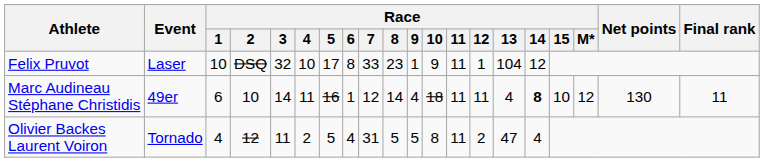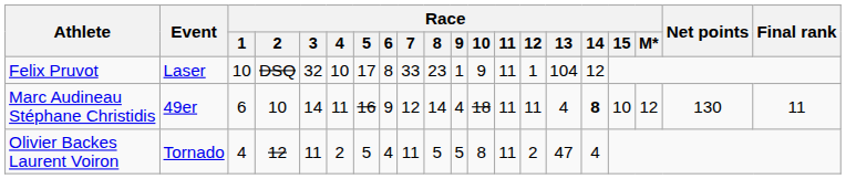Marc Audineau Stéphane Christidis | Race / 6: 1 -> 9
Olivier Backes Laurent Voiron | Race / 7: 31 -> 11
